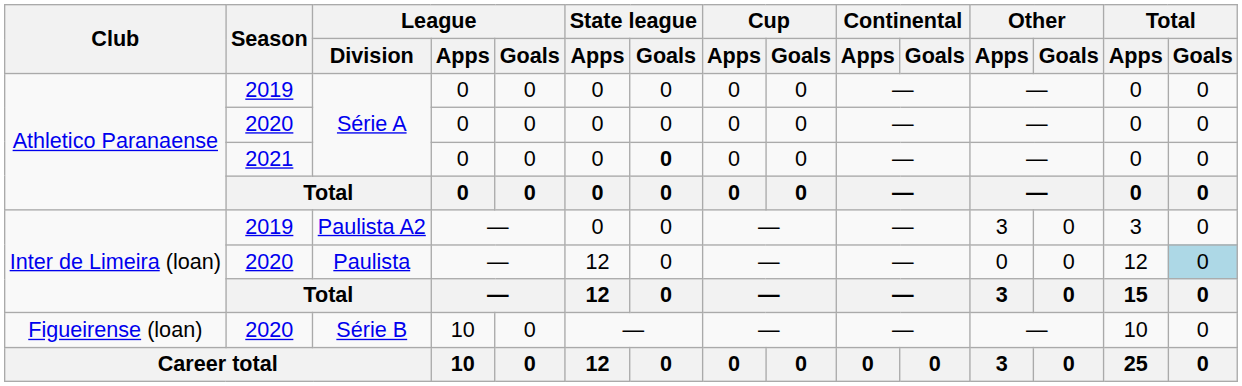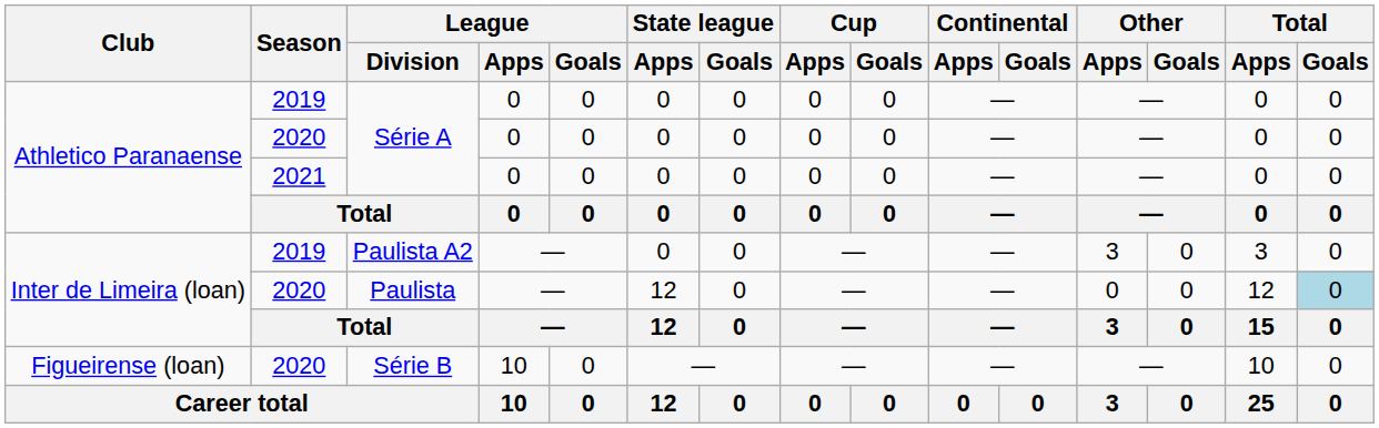2021 / Série A | State league / Goals: bold -> normal
